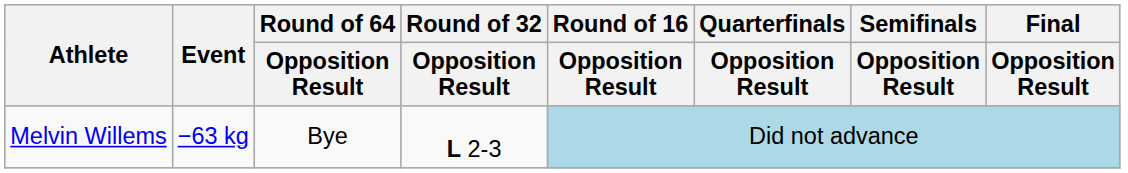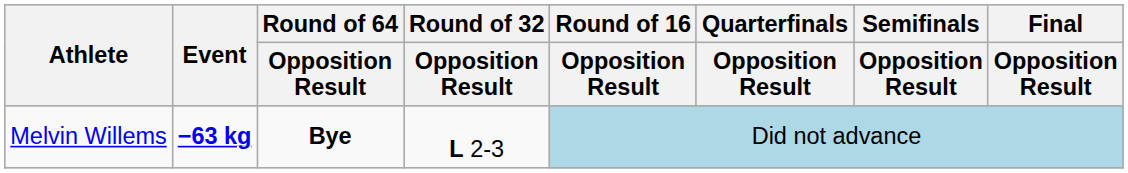Melvin Willems | Event: normal -> bold
Melvin Willems | Round of 64 / Opposition Result: normal -> bold
